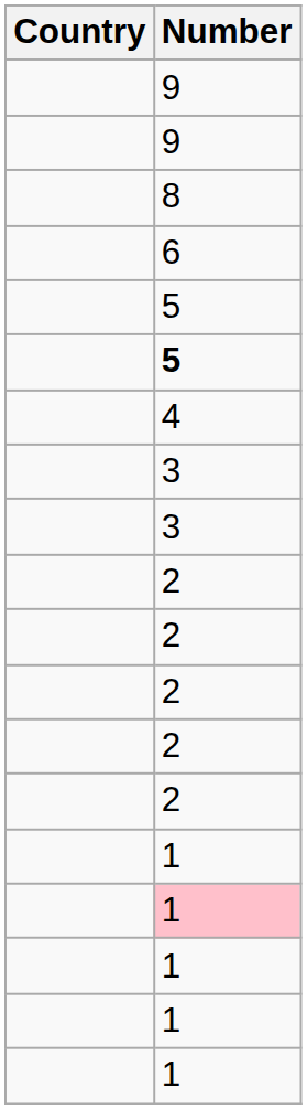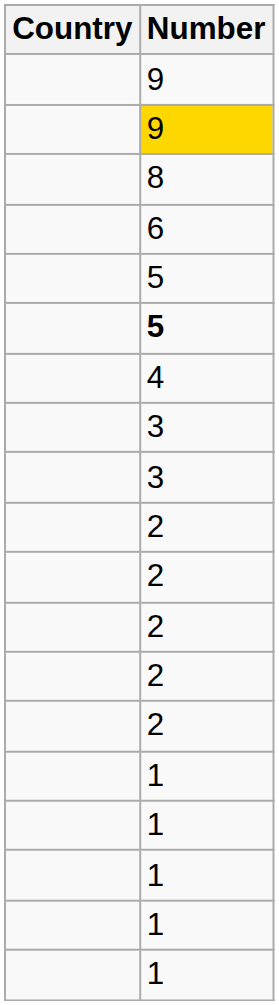row 3 | Number: no background -> gold background
row 17 | Number: pink background -> no background
